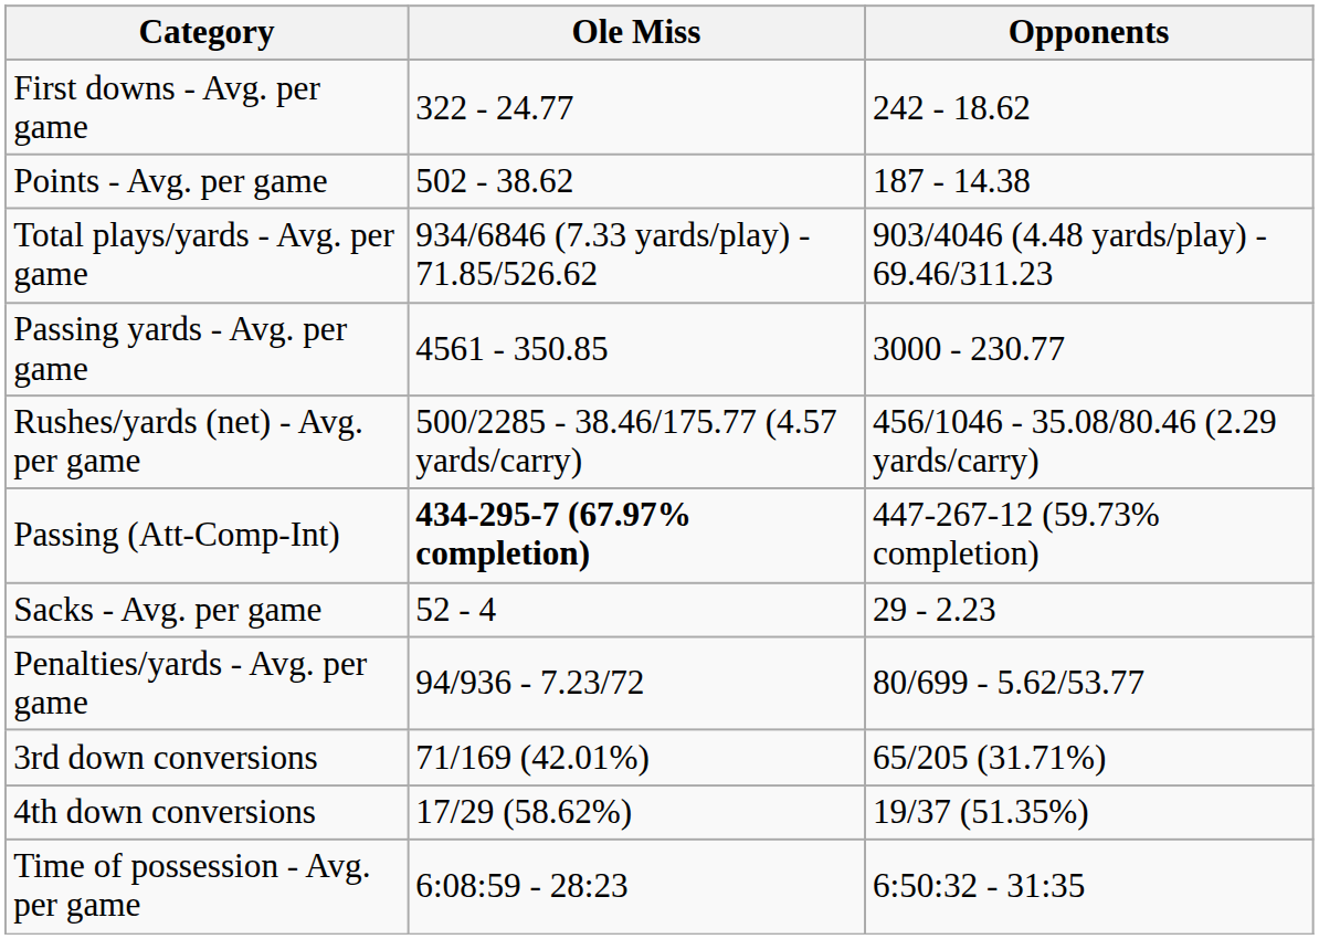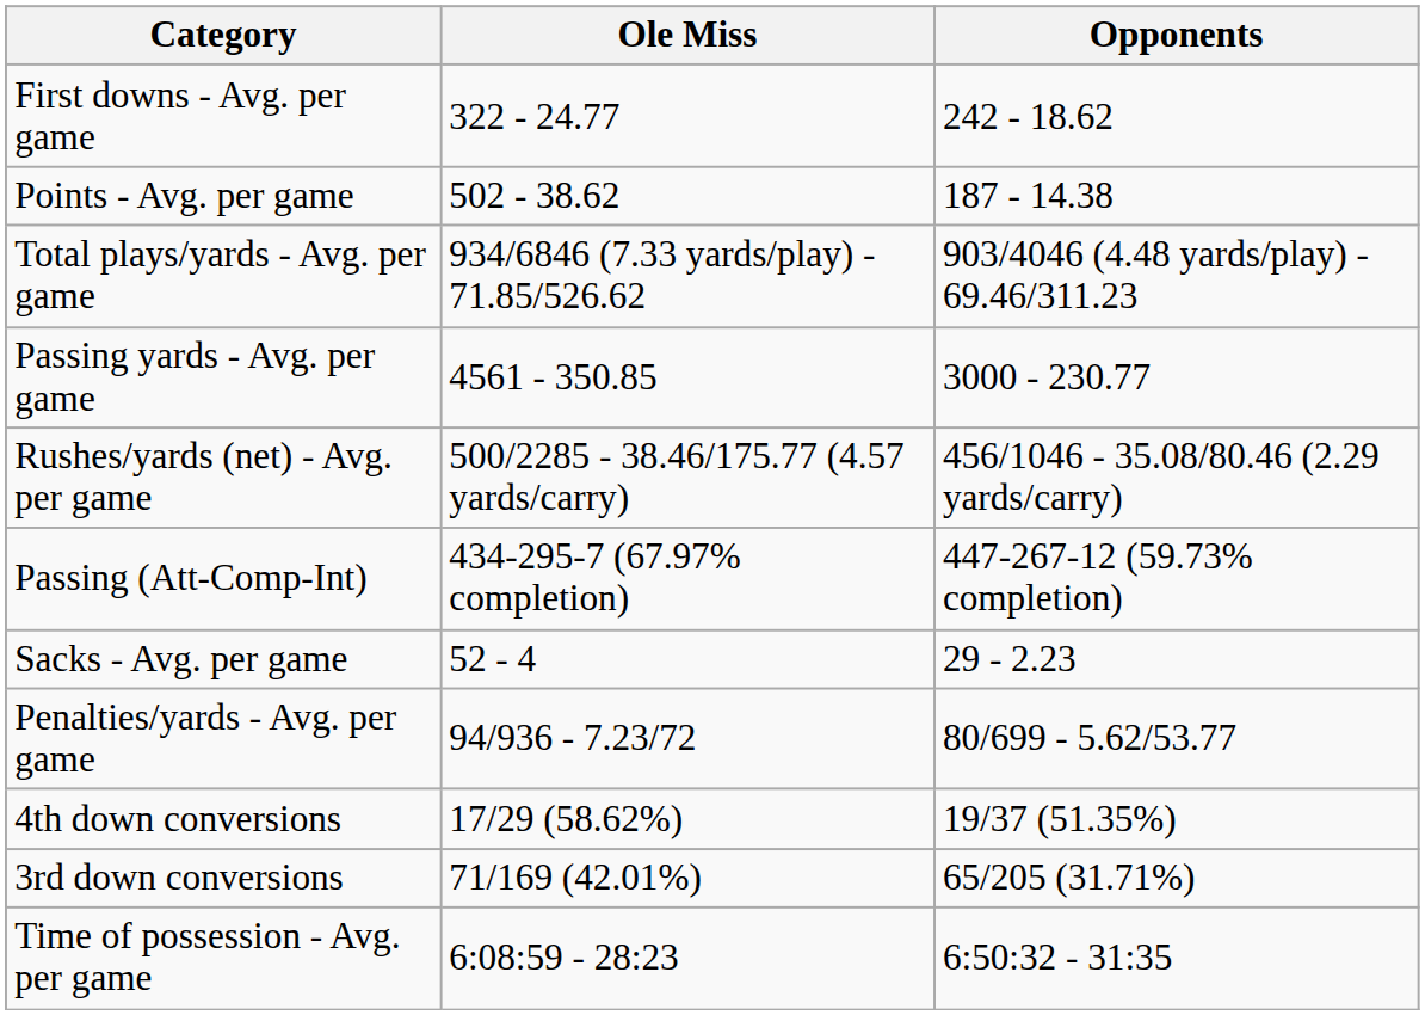Passing (Att-Comp-Int) | Ole Miss: bold -> normal
rows swapped: 3rd down conversions <-> 4th down conversions
